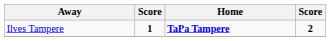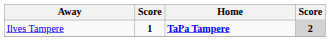Ilves Tampere | column 4: no background -> lightgrey background
